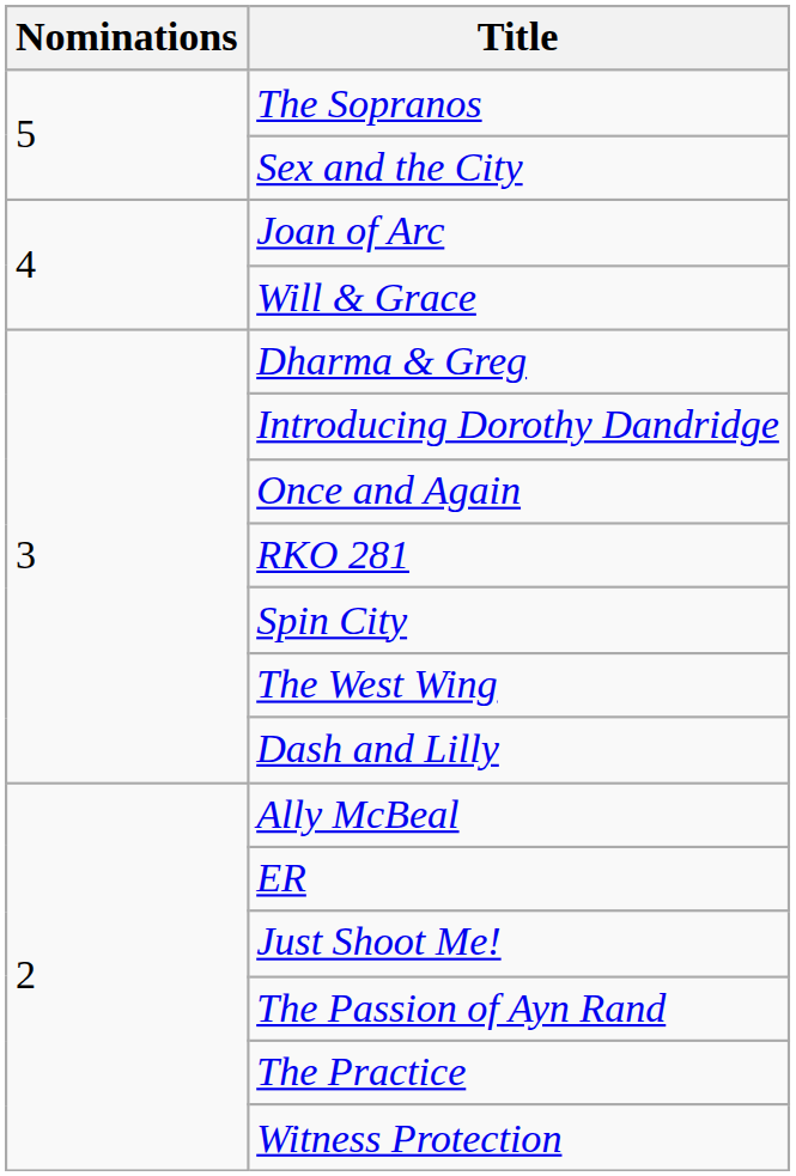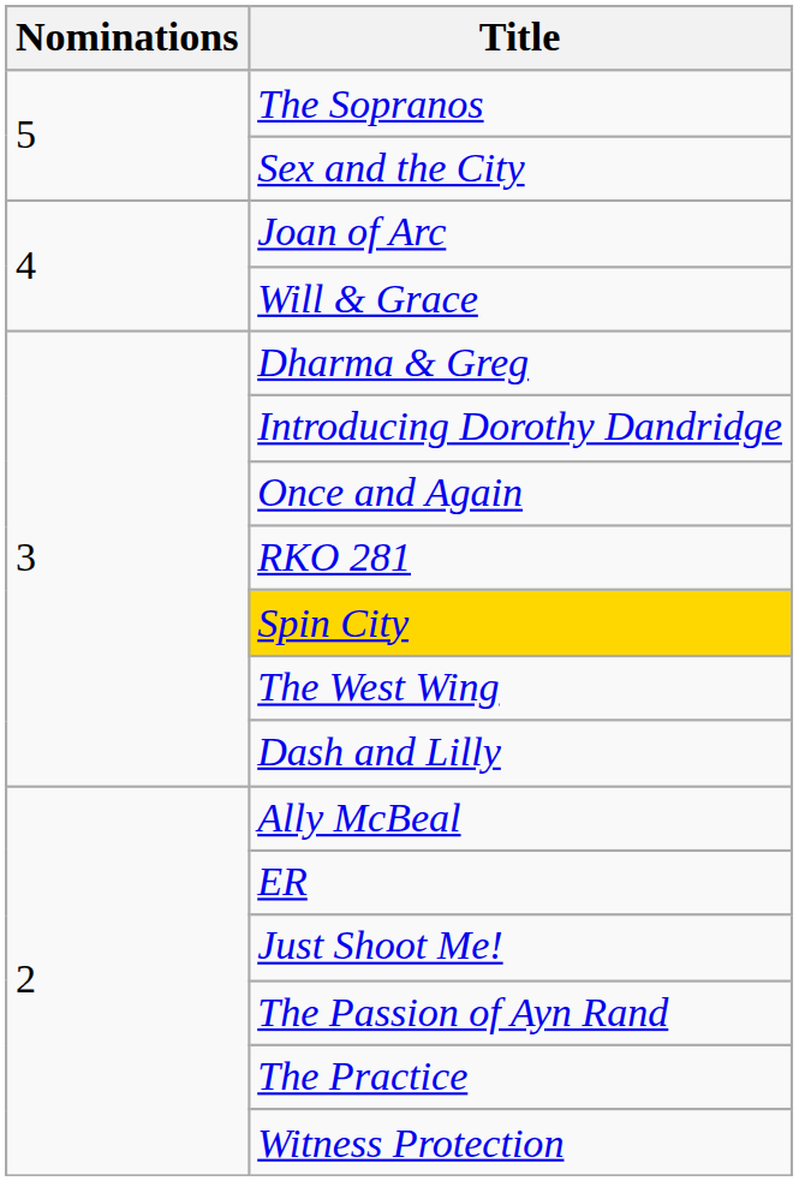Spin City | Title: no background -> gold background
